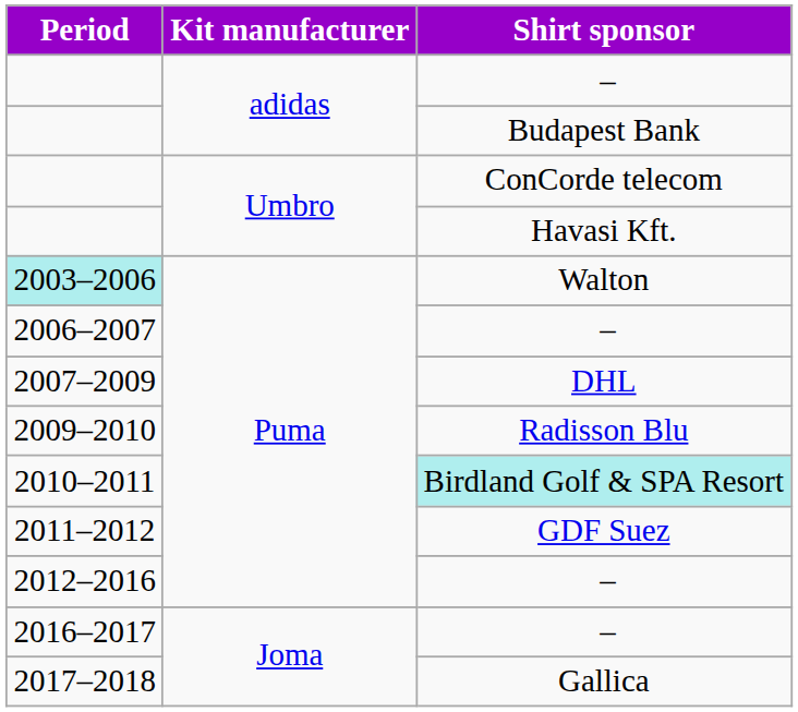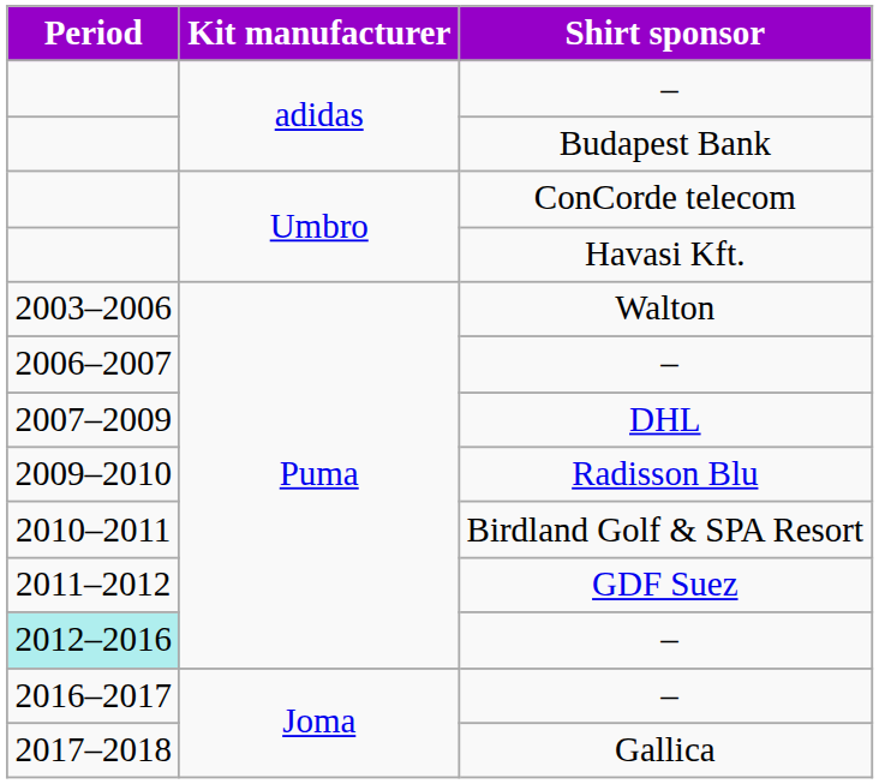2003–2006 | Period: paleturquoise background -> no background
2010–2011 | Shirt sponsor: paleturquoise background -> no background
2012–2016 | Period: no background -> paleturquoise background
